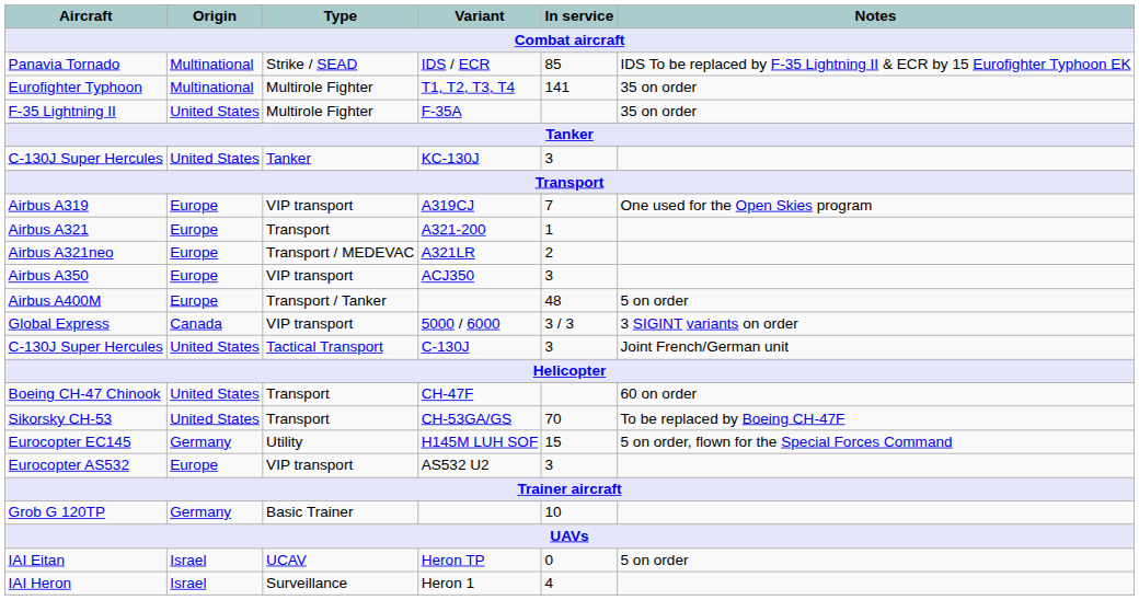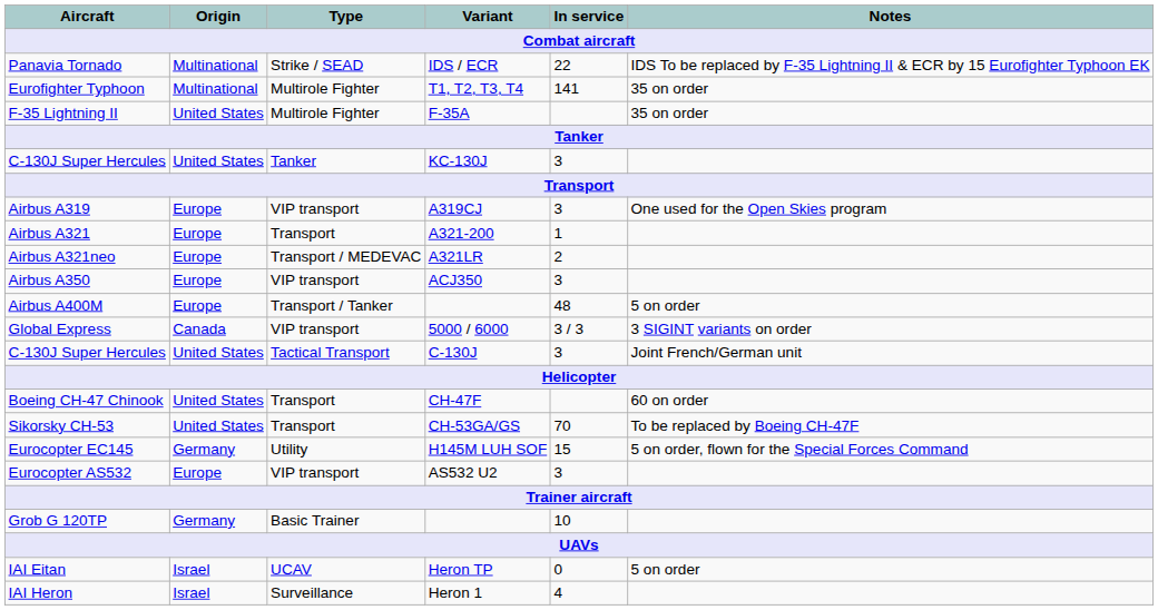Panavia Tornado | In service: 85 -> 22
Airbus A319 | In service: 7 -> 3
